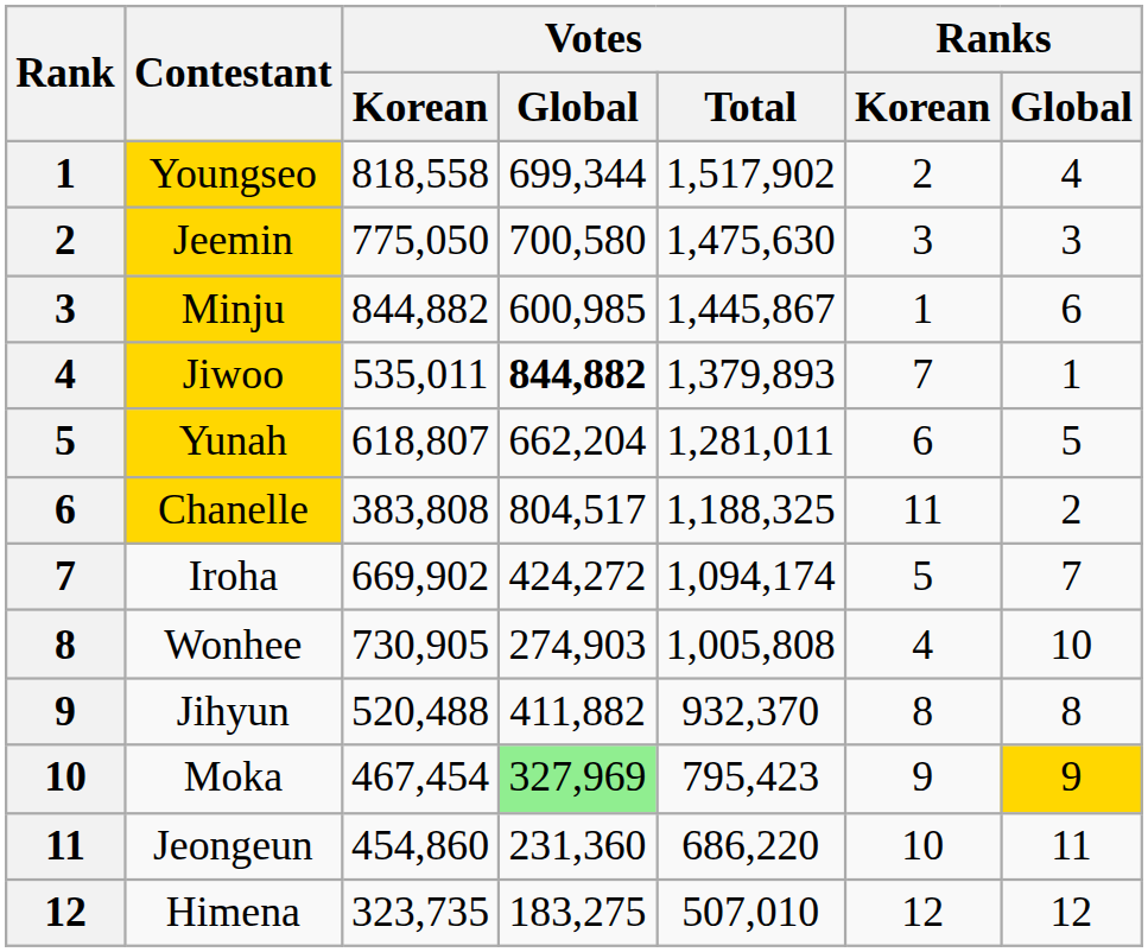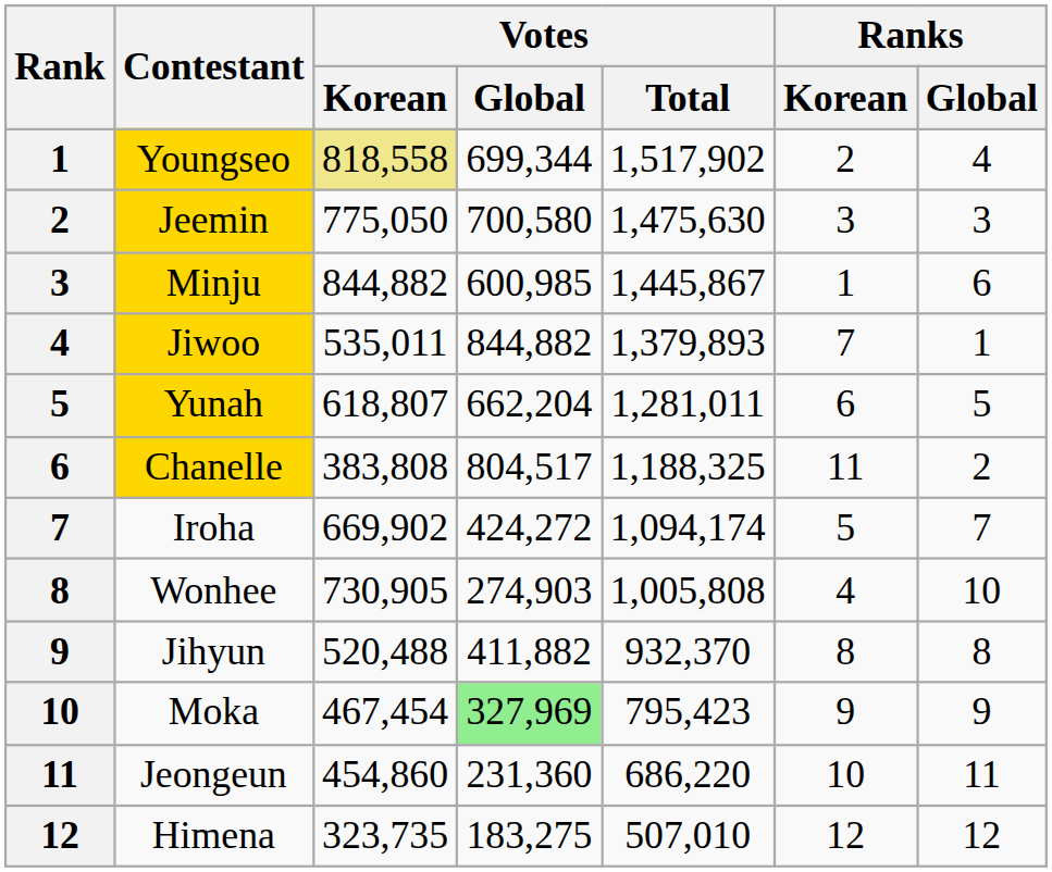Youngseo | Votes / Korean: no background -> khaki background
Jiwoo | Votes / Global: bold -> normal
Moka | Ranks / Global: gold background -> no background
